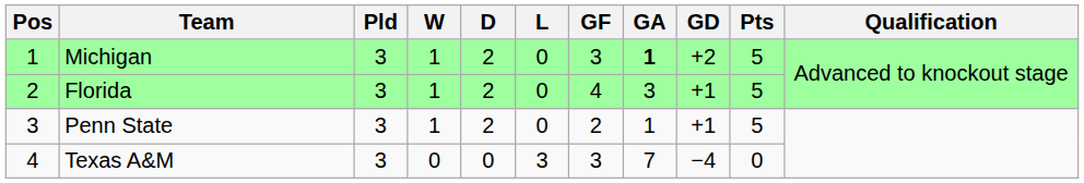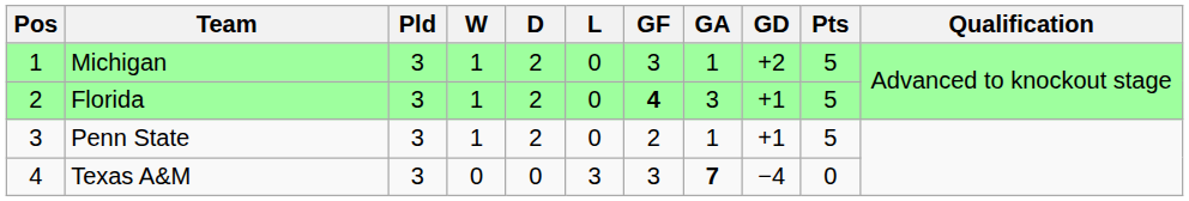Michigan | GA: bold -> normal
Florida | GF: normal -> bold
Texas A&M | GA: normal -> bold
